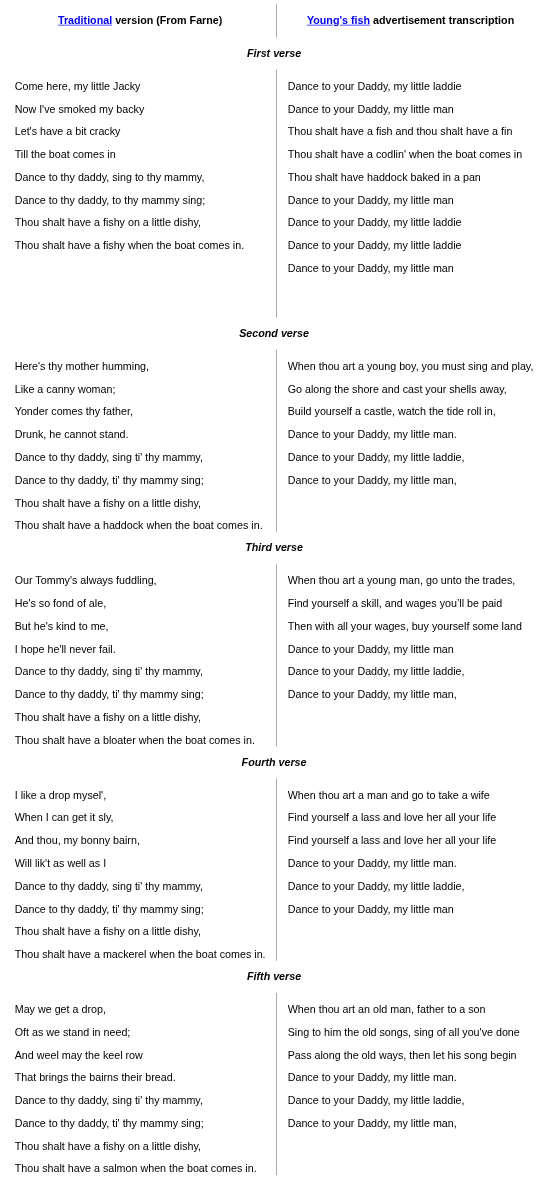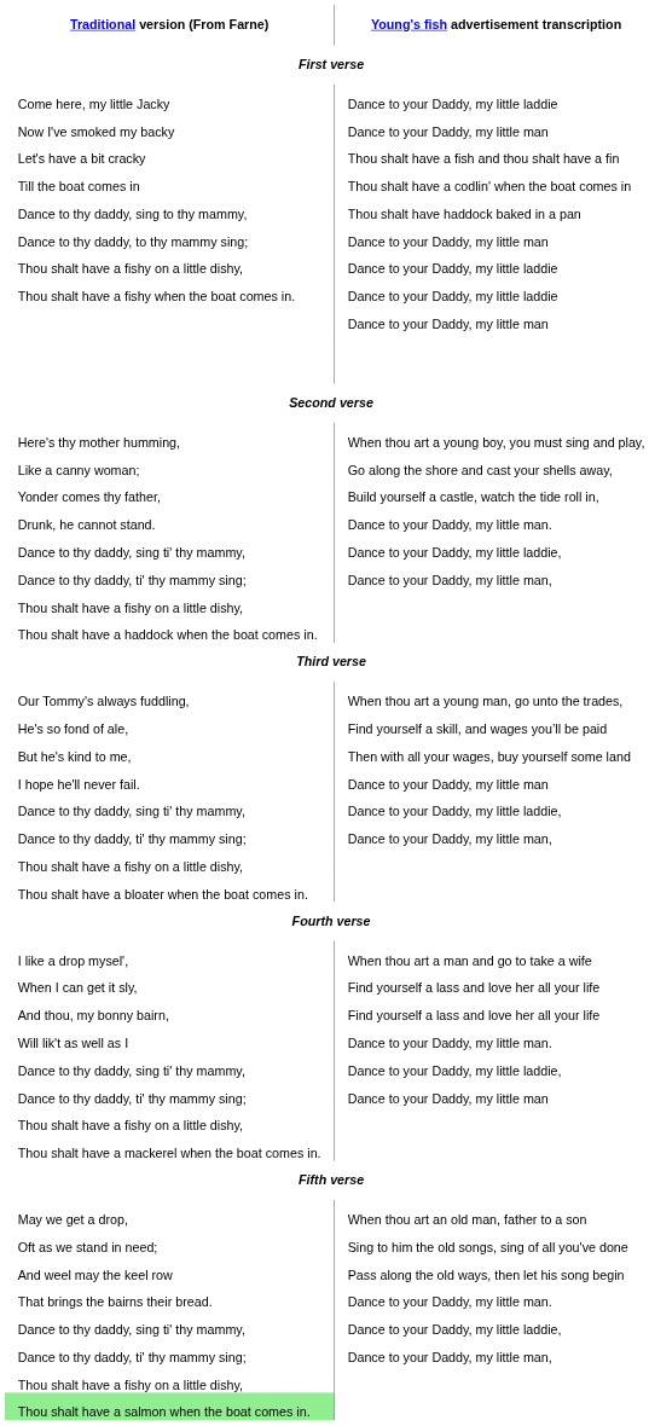Thou shalt have a salmon when the boat comes in. | Traditional version (From Farne) / First verse: no background -> lightgreen background
